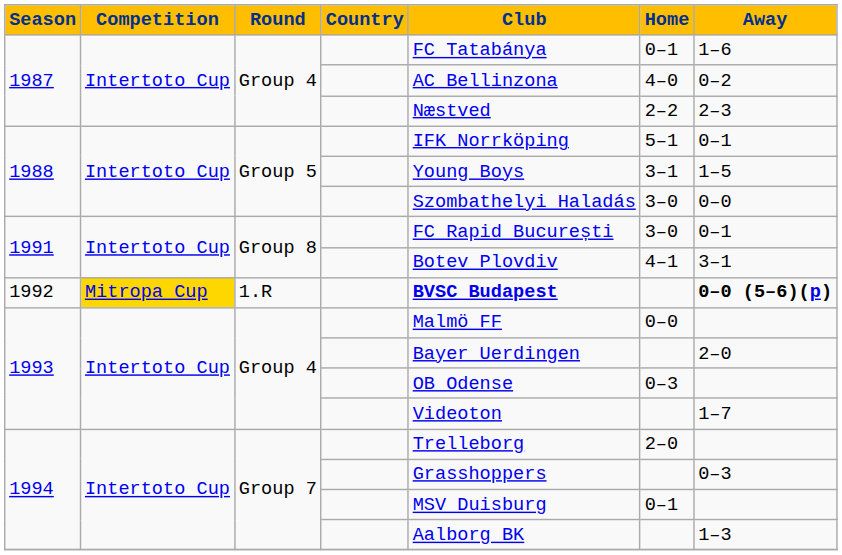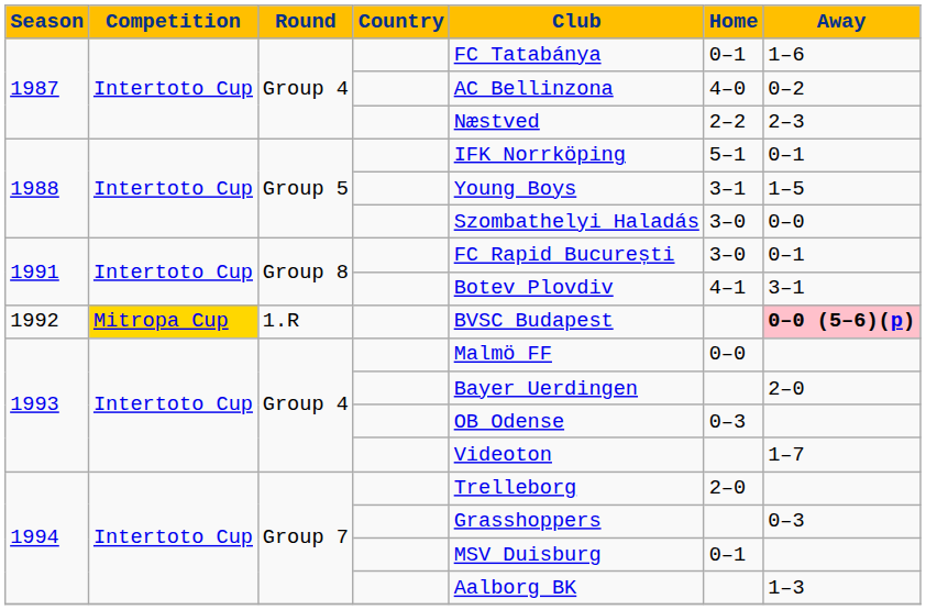1992 | Club: bold -> normal
1992 | Away: no background -> pink background
